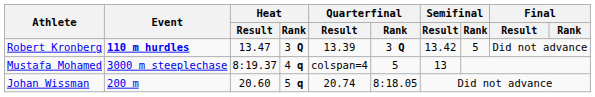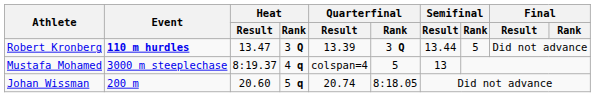Robert Kronberg | Semifinal / Result: 13.42 -> 13.44
